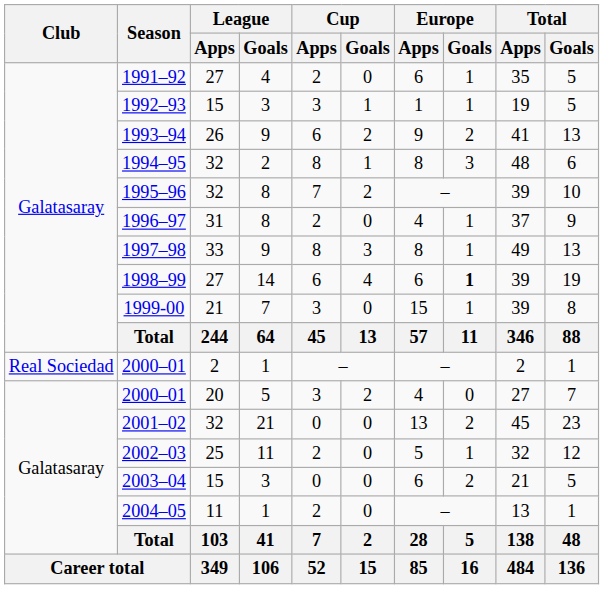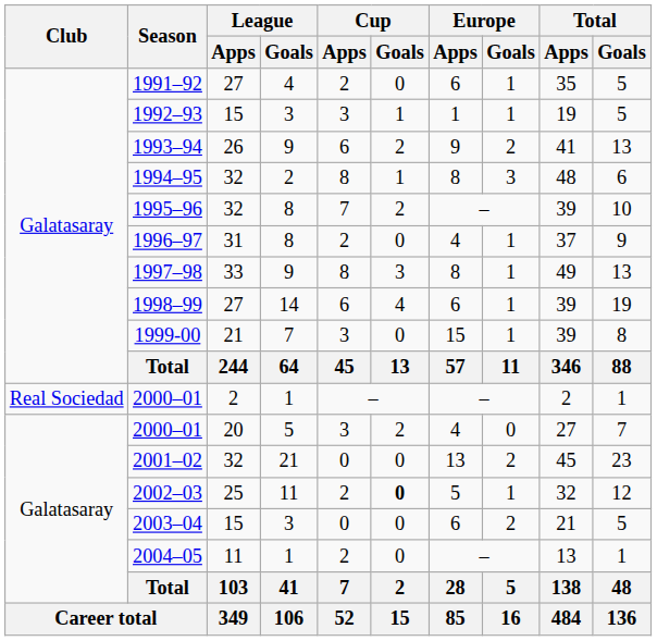1998–99 | Europe / Goals: bold -> normal
2002–03 | Cup / Goals: normal -> bold
